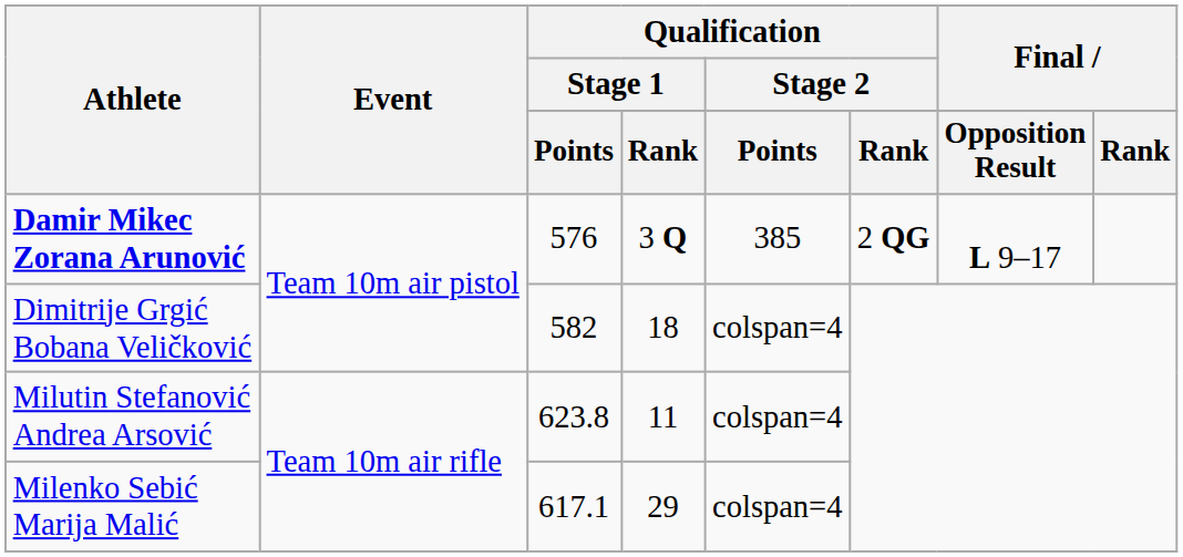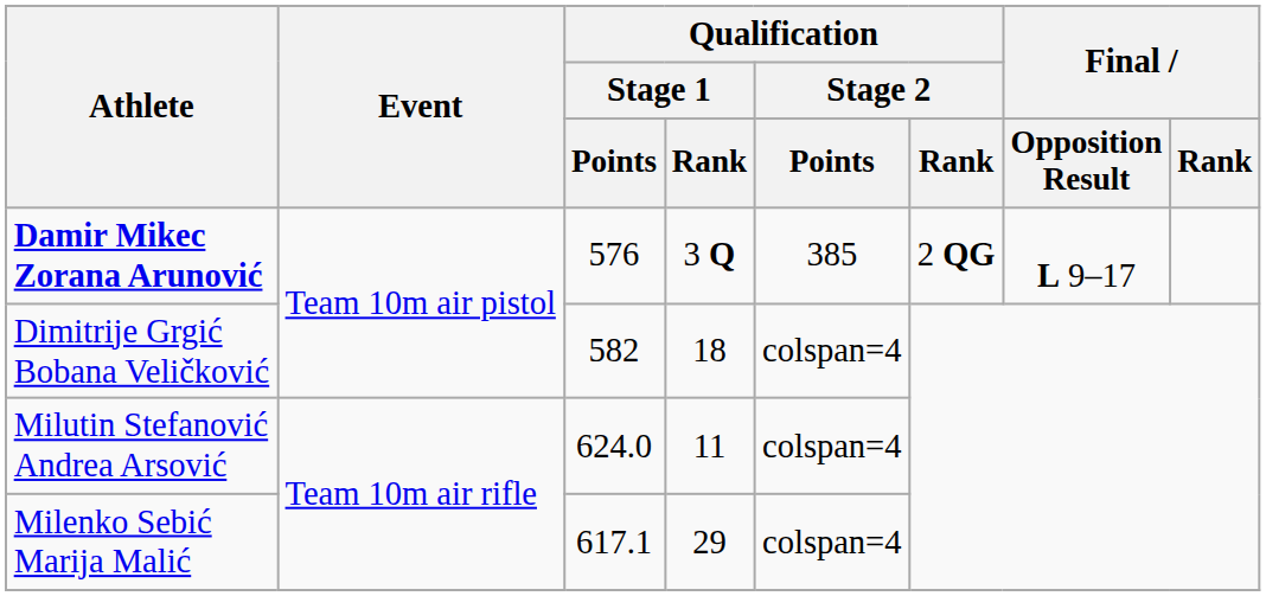Milutin Stefanović Andrea Arsović | Qualification / Stage 1 / Points: 623.8 -> 624.0
